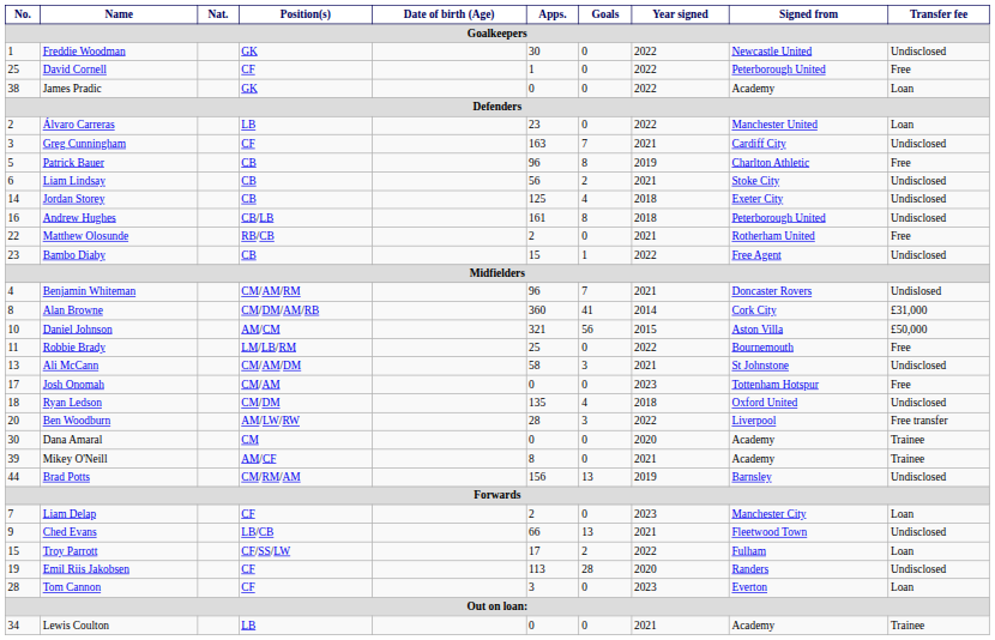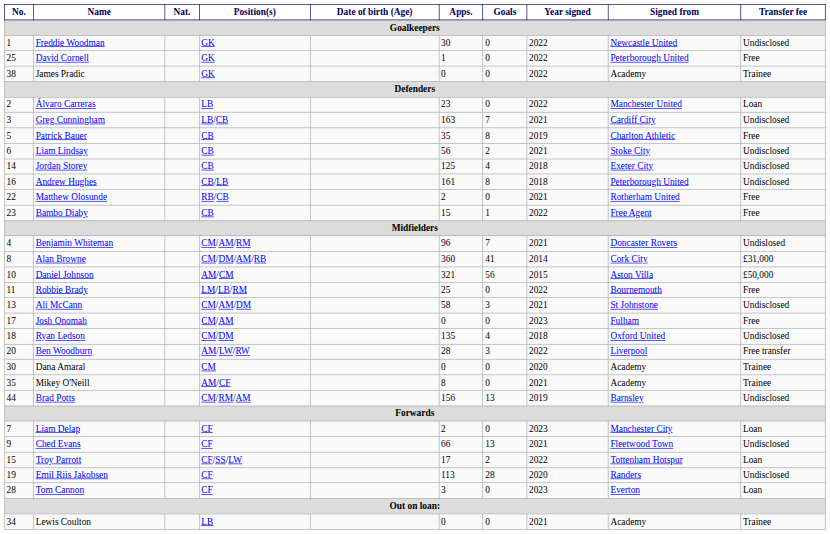David Cornell | Position(s): CF -> GK
James Pradic | Transfer fee: Loan -> Trainee
Greg Cunningham | Position(s): CF -> LB/CB
Patrick Bauer | Apps.: 96 -> 35
Bambo Diaby | Transfer fee: Undisclosed -> Free
Josh Onomah | Signed from: Tottenham Hotspur -> Fulham
Mikey O'Neill | No.: 39 -> 35
Ched Evans | Position(s): LB/CB -> CF
Troy Parrott | Signed from: Fulham -> Tottenham Hotspur
